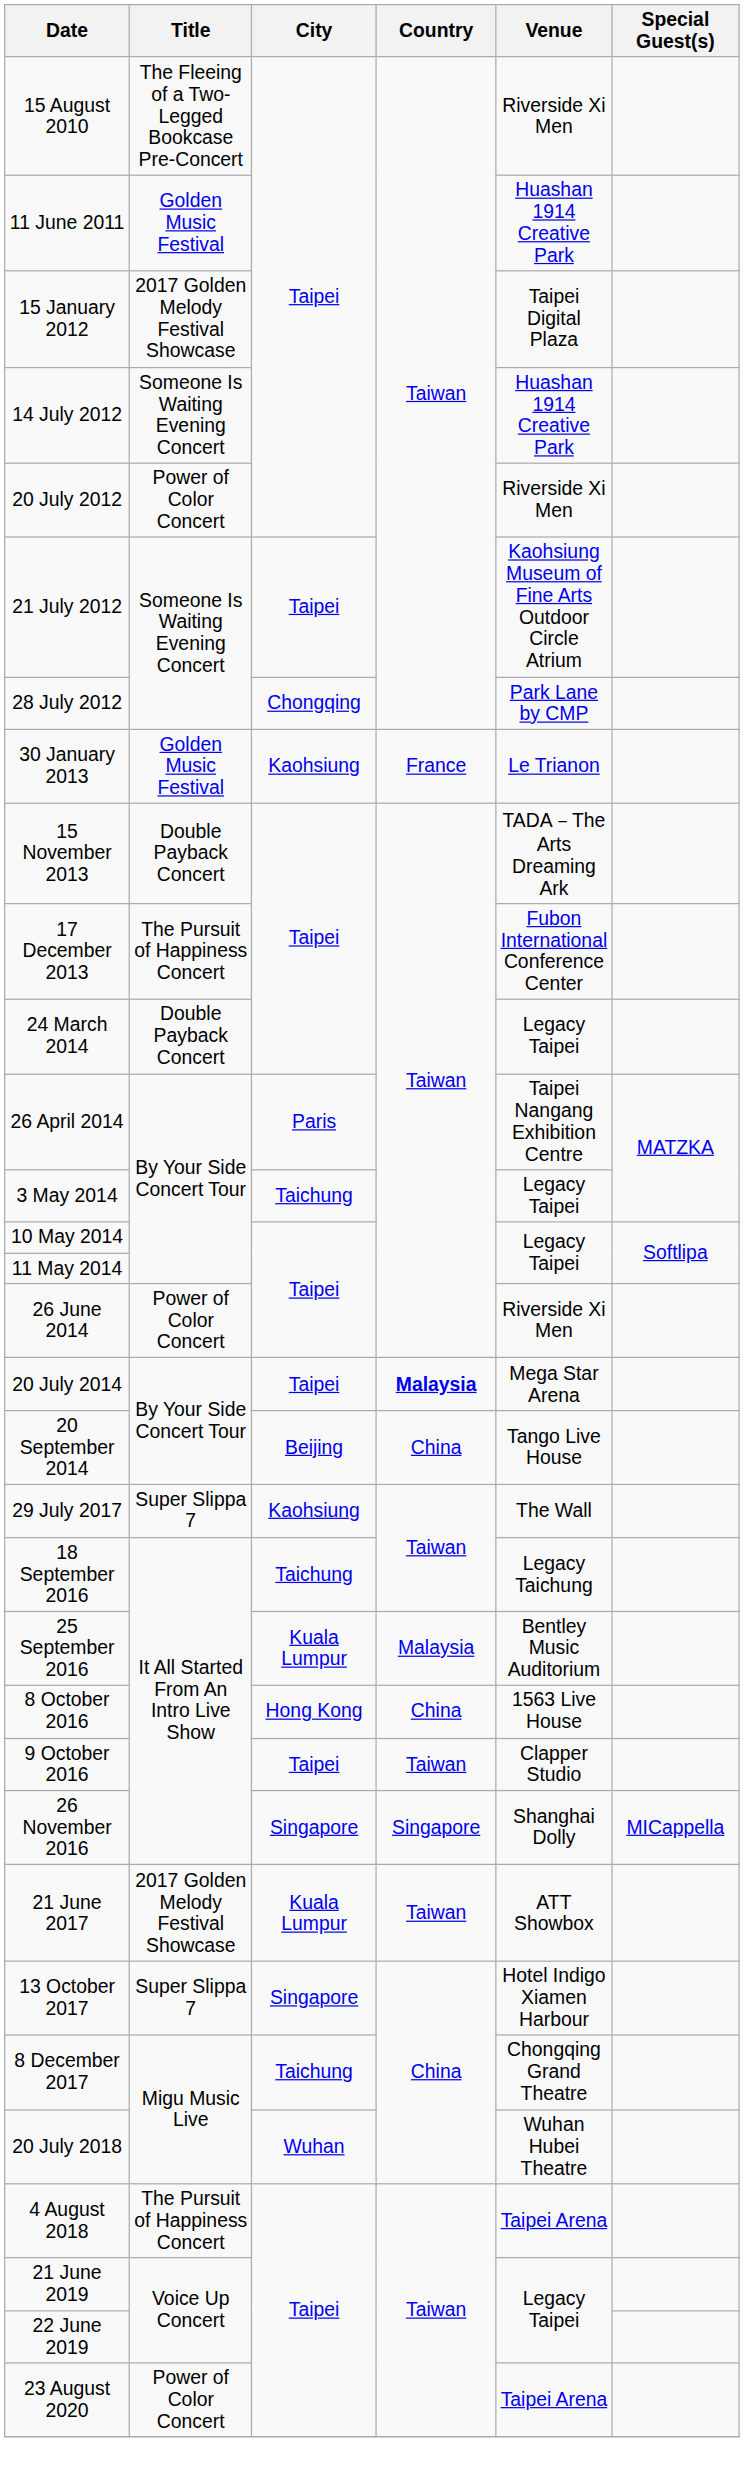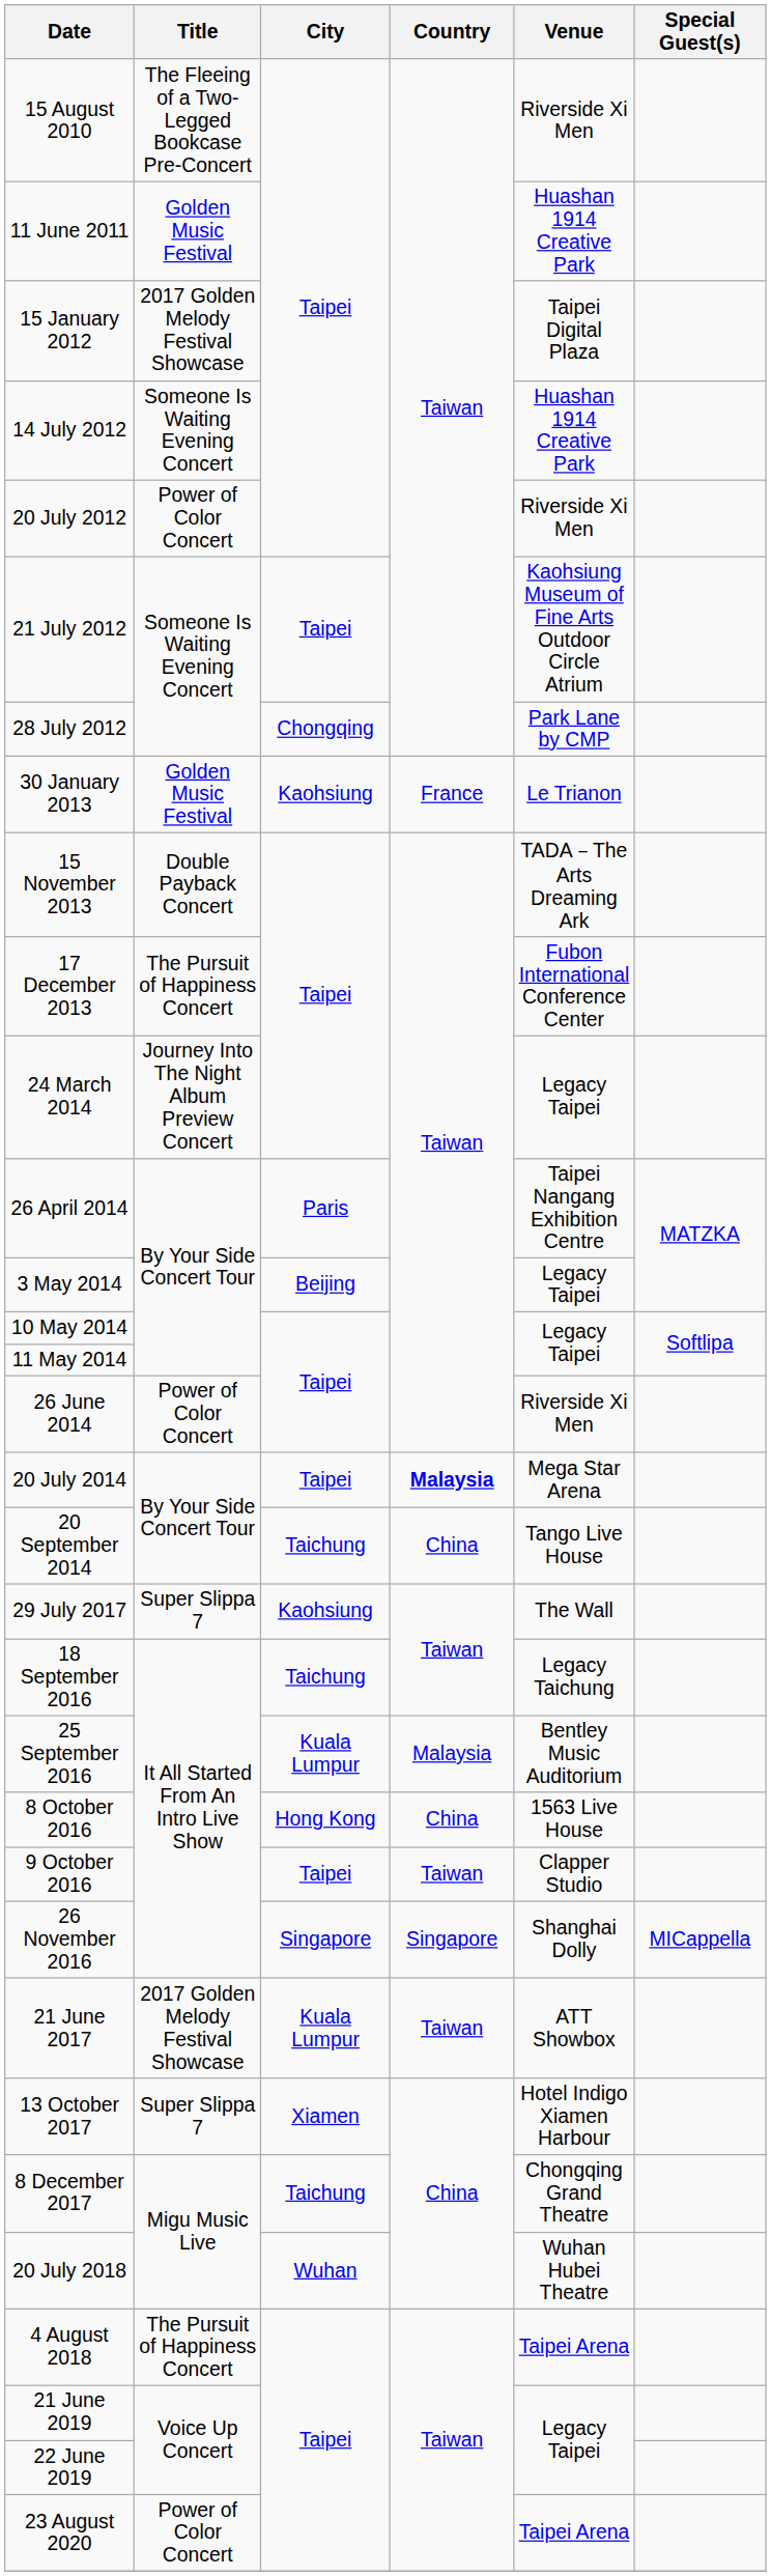24 March 2014 | Title: Double Payback Concert -> Journey Into The Night Album Preview Concert
3 May 2014 | City: Taichung -> Beijing
20 September 2014 | City: Beijing -> Taichung
13 October 2017 | City: Singapore -> Xiamen
